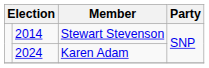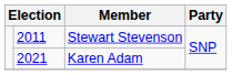Stewart Stevenson | column 2: 2014 -> 2011
Karen Adam | column 2: 2024 -> 2021
